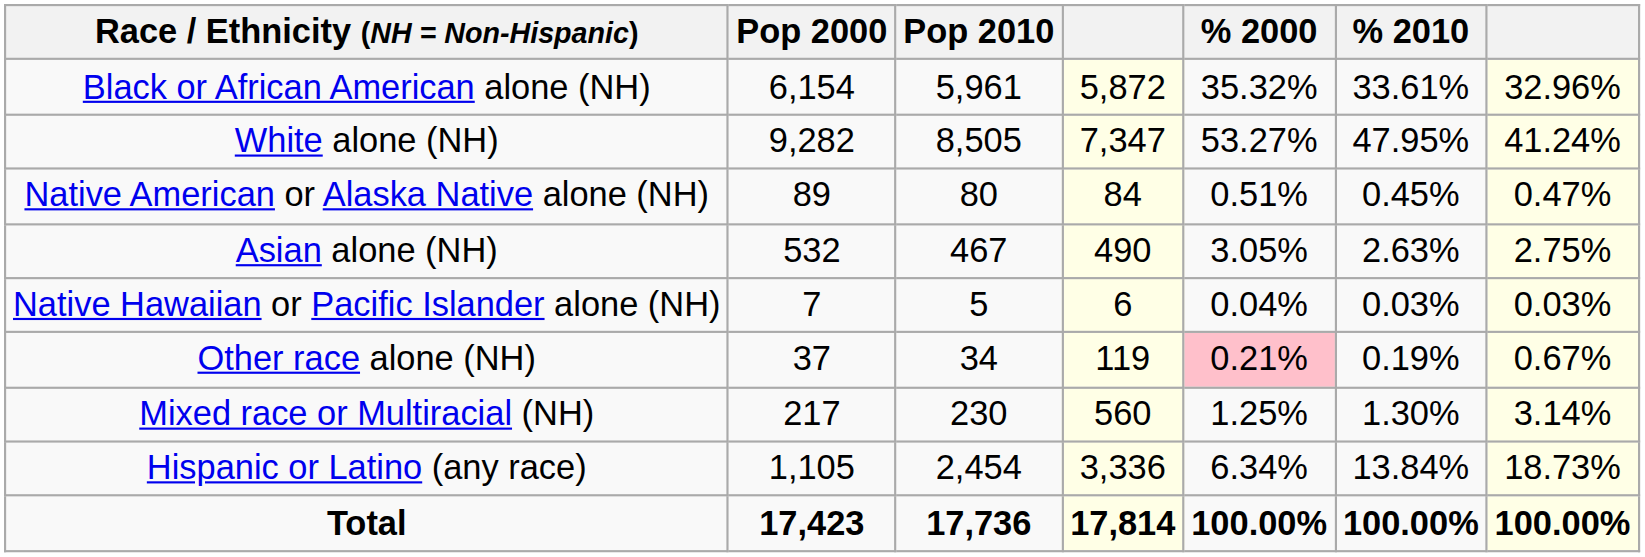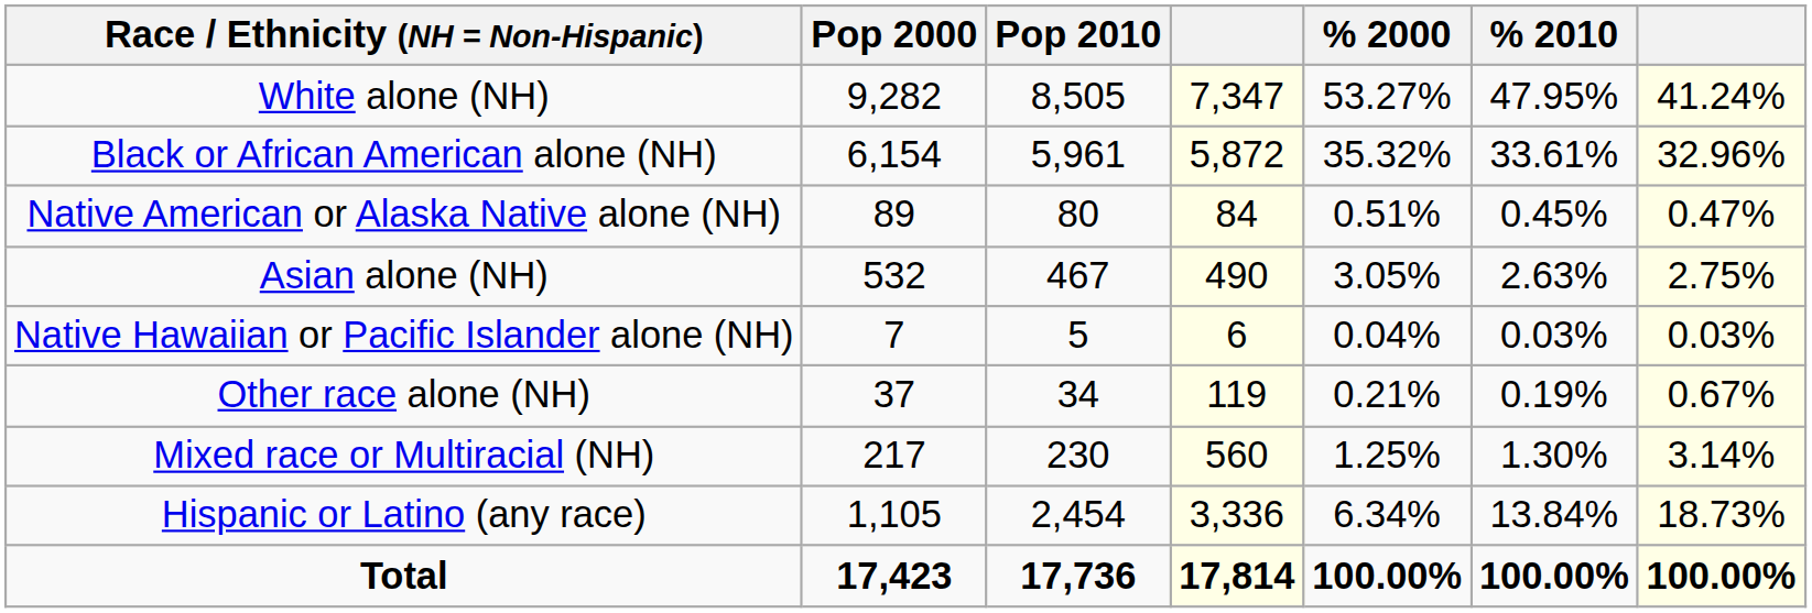rows swapped: White alone (NH) <-> Black or African American alone (NH)
Other race alone (NH) | % 2000: pink background -> no background
